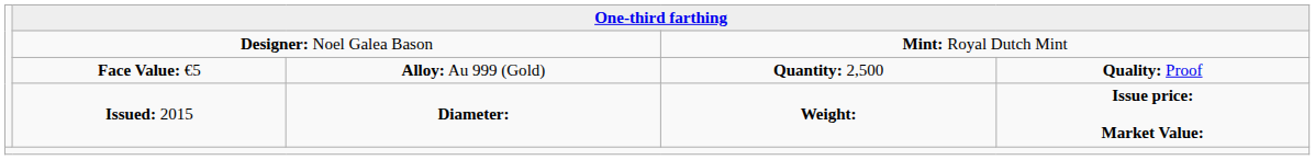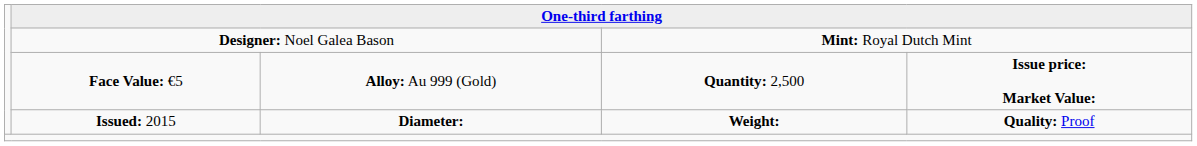Face Value: €5 | column 5: Quality: Proof -> Issue price: Market Value:
Issued: 2015 | column 5: Issue price: Market Value: -> Quality: Proof
